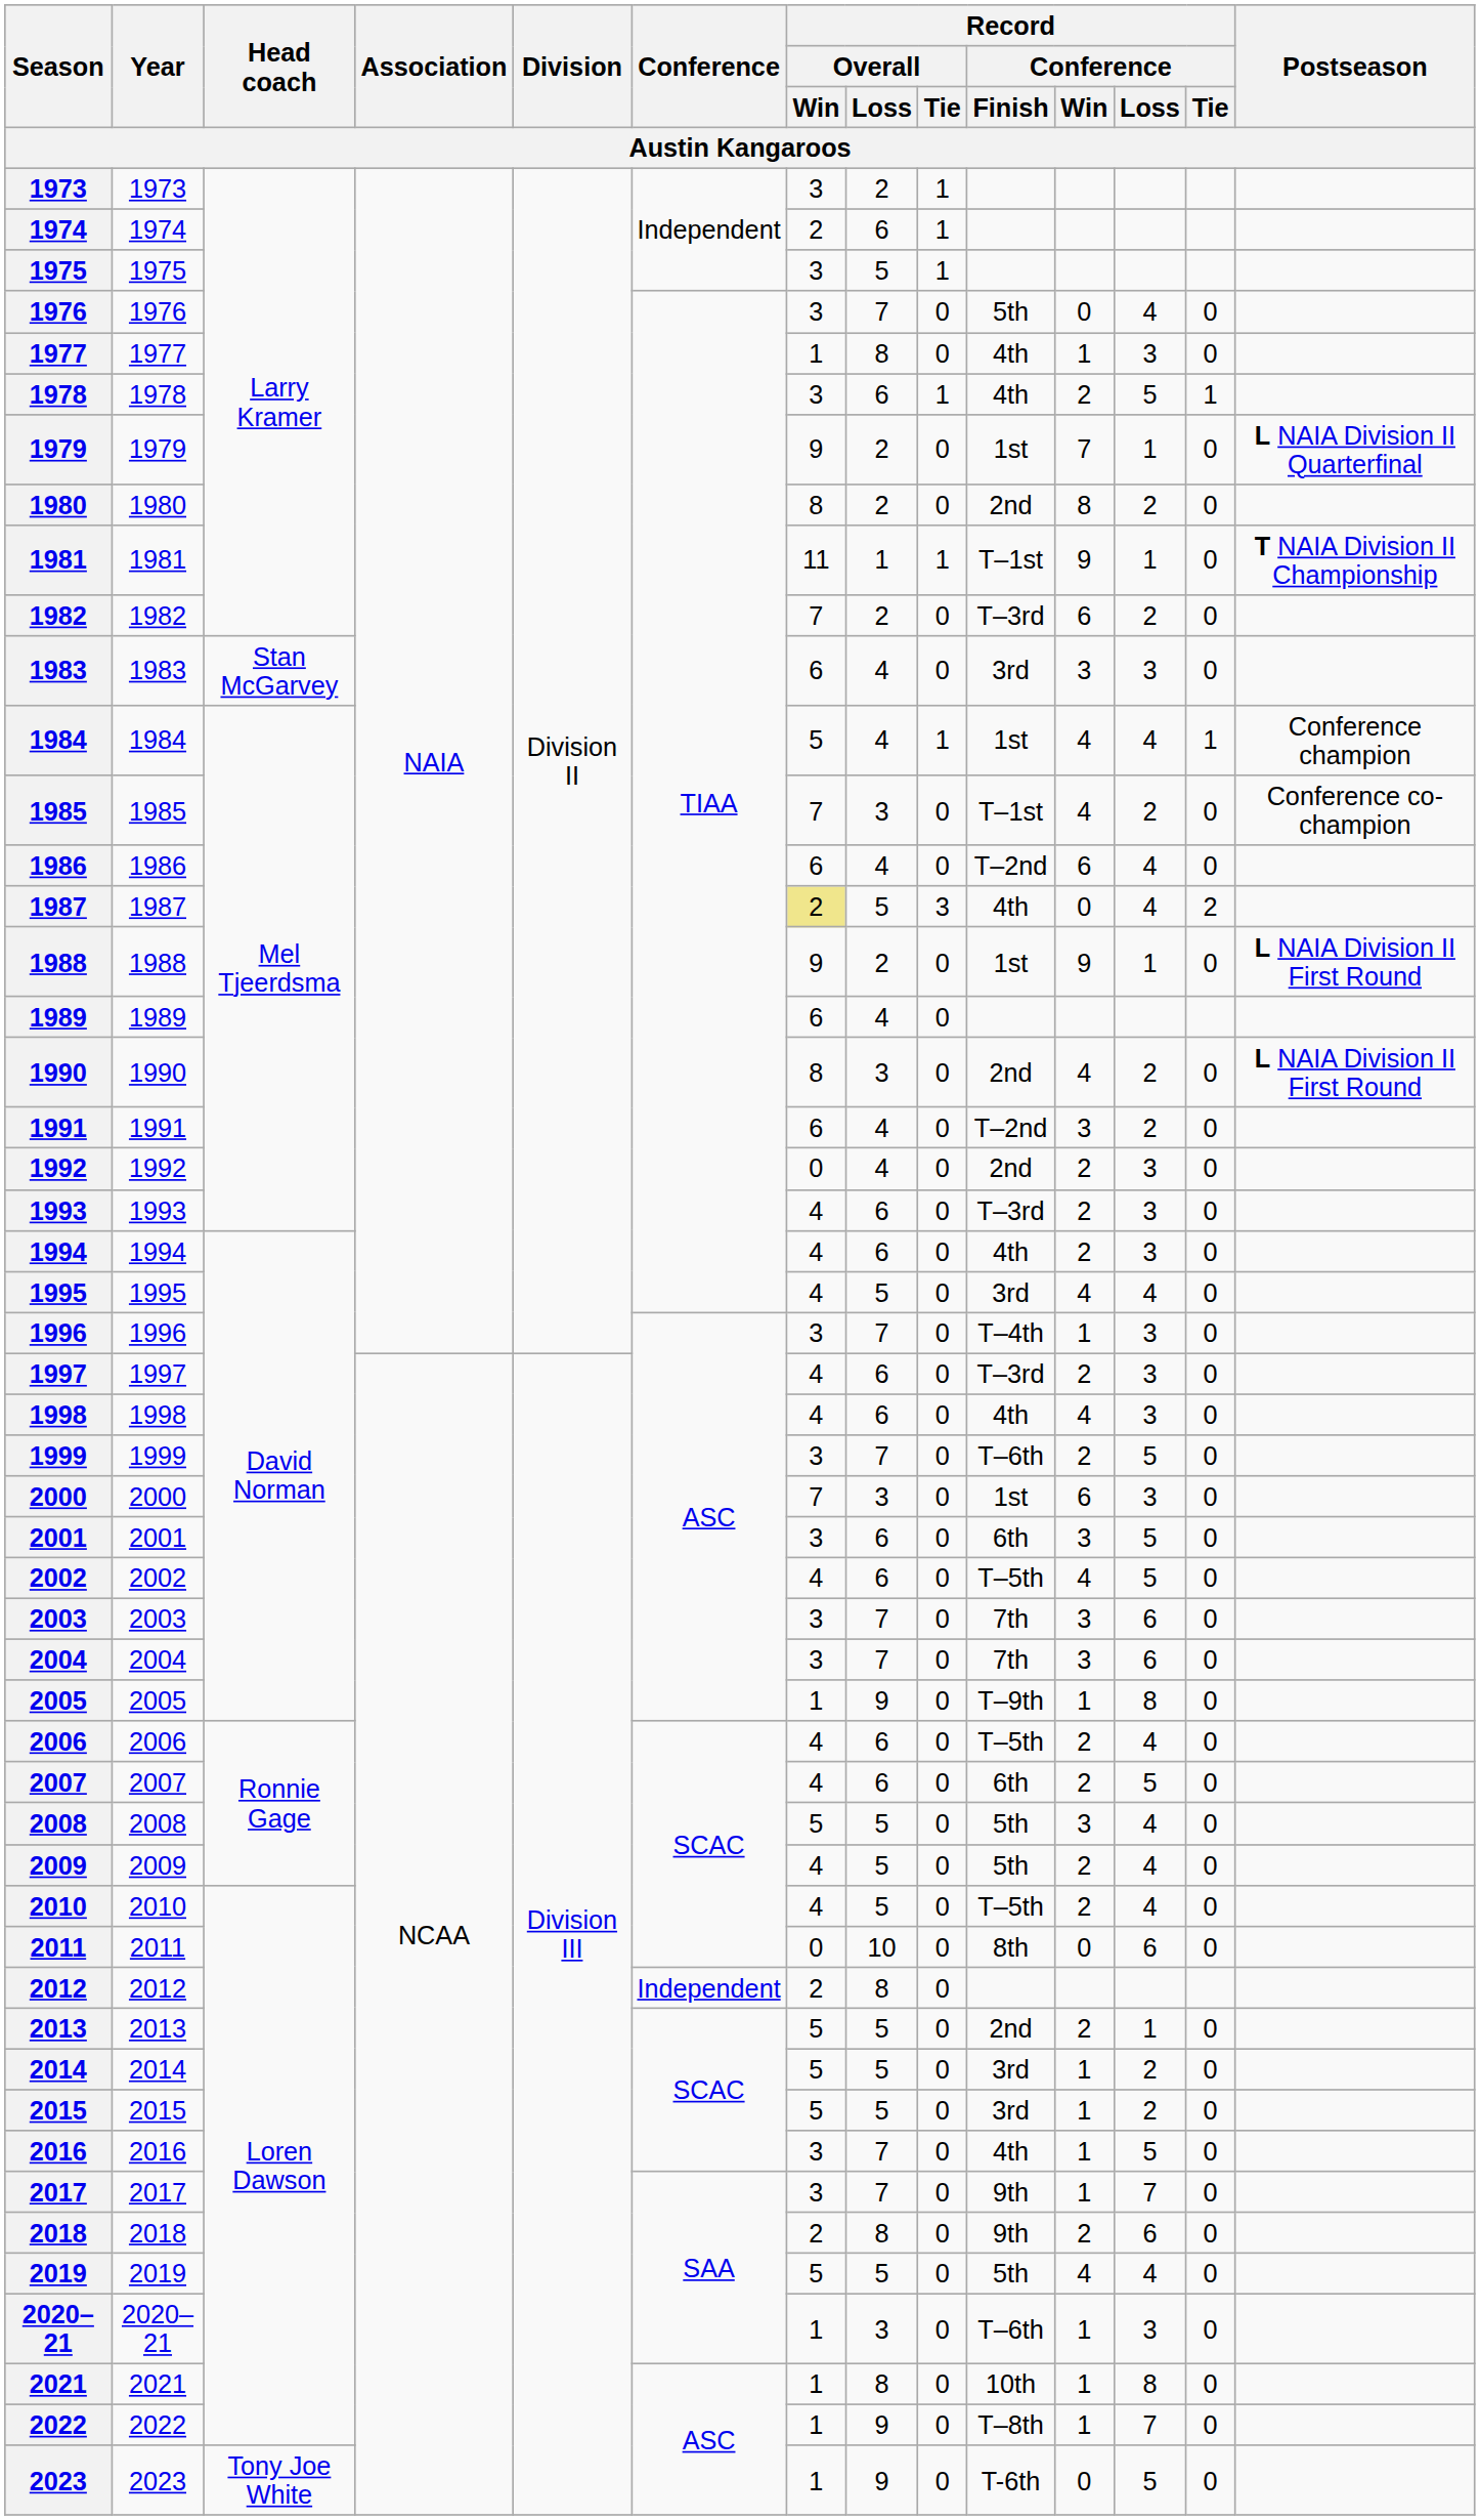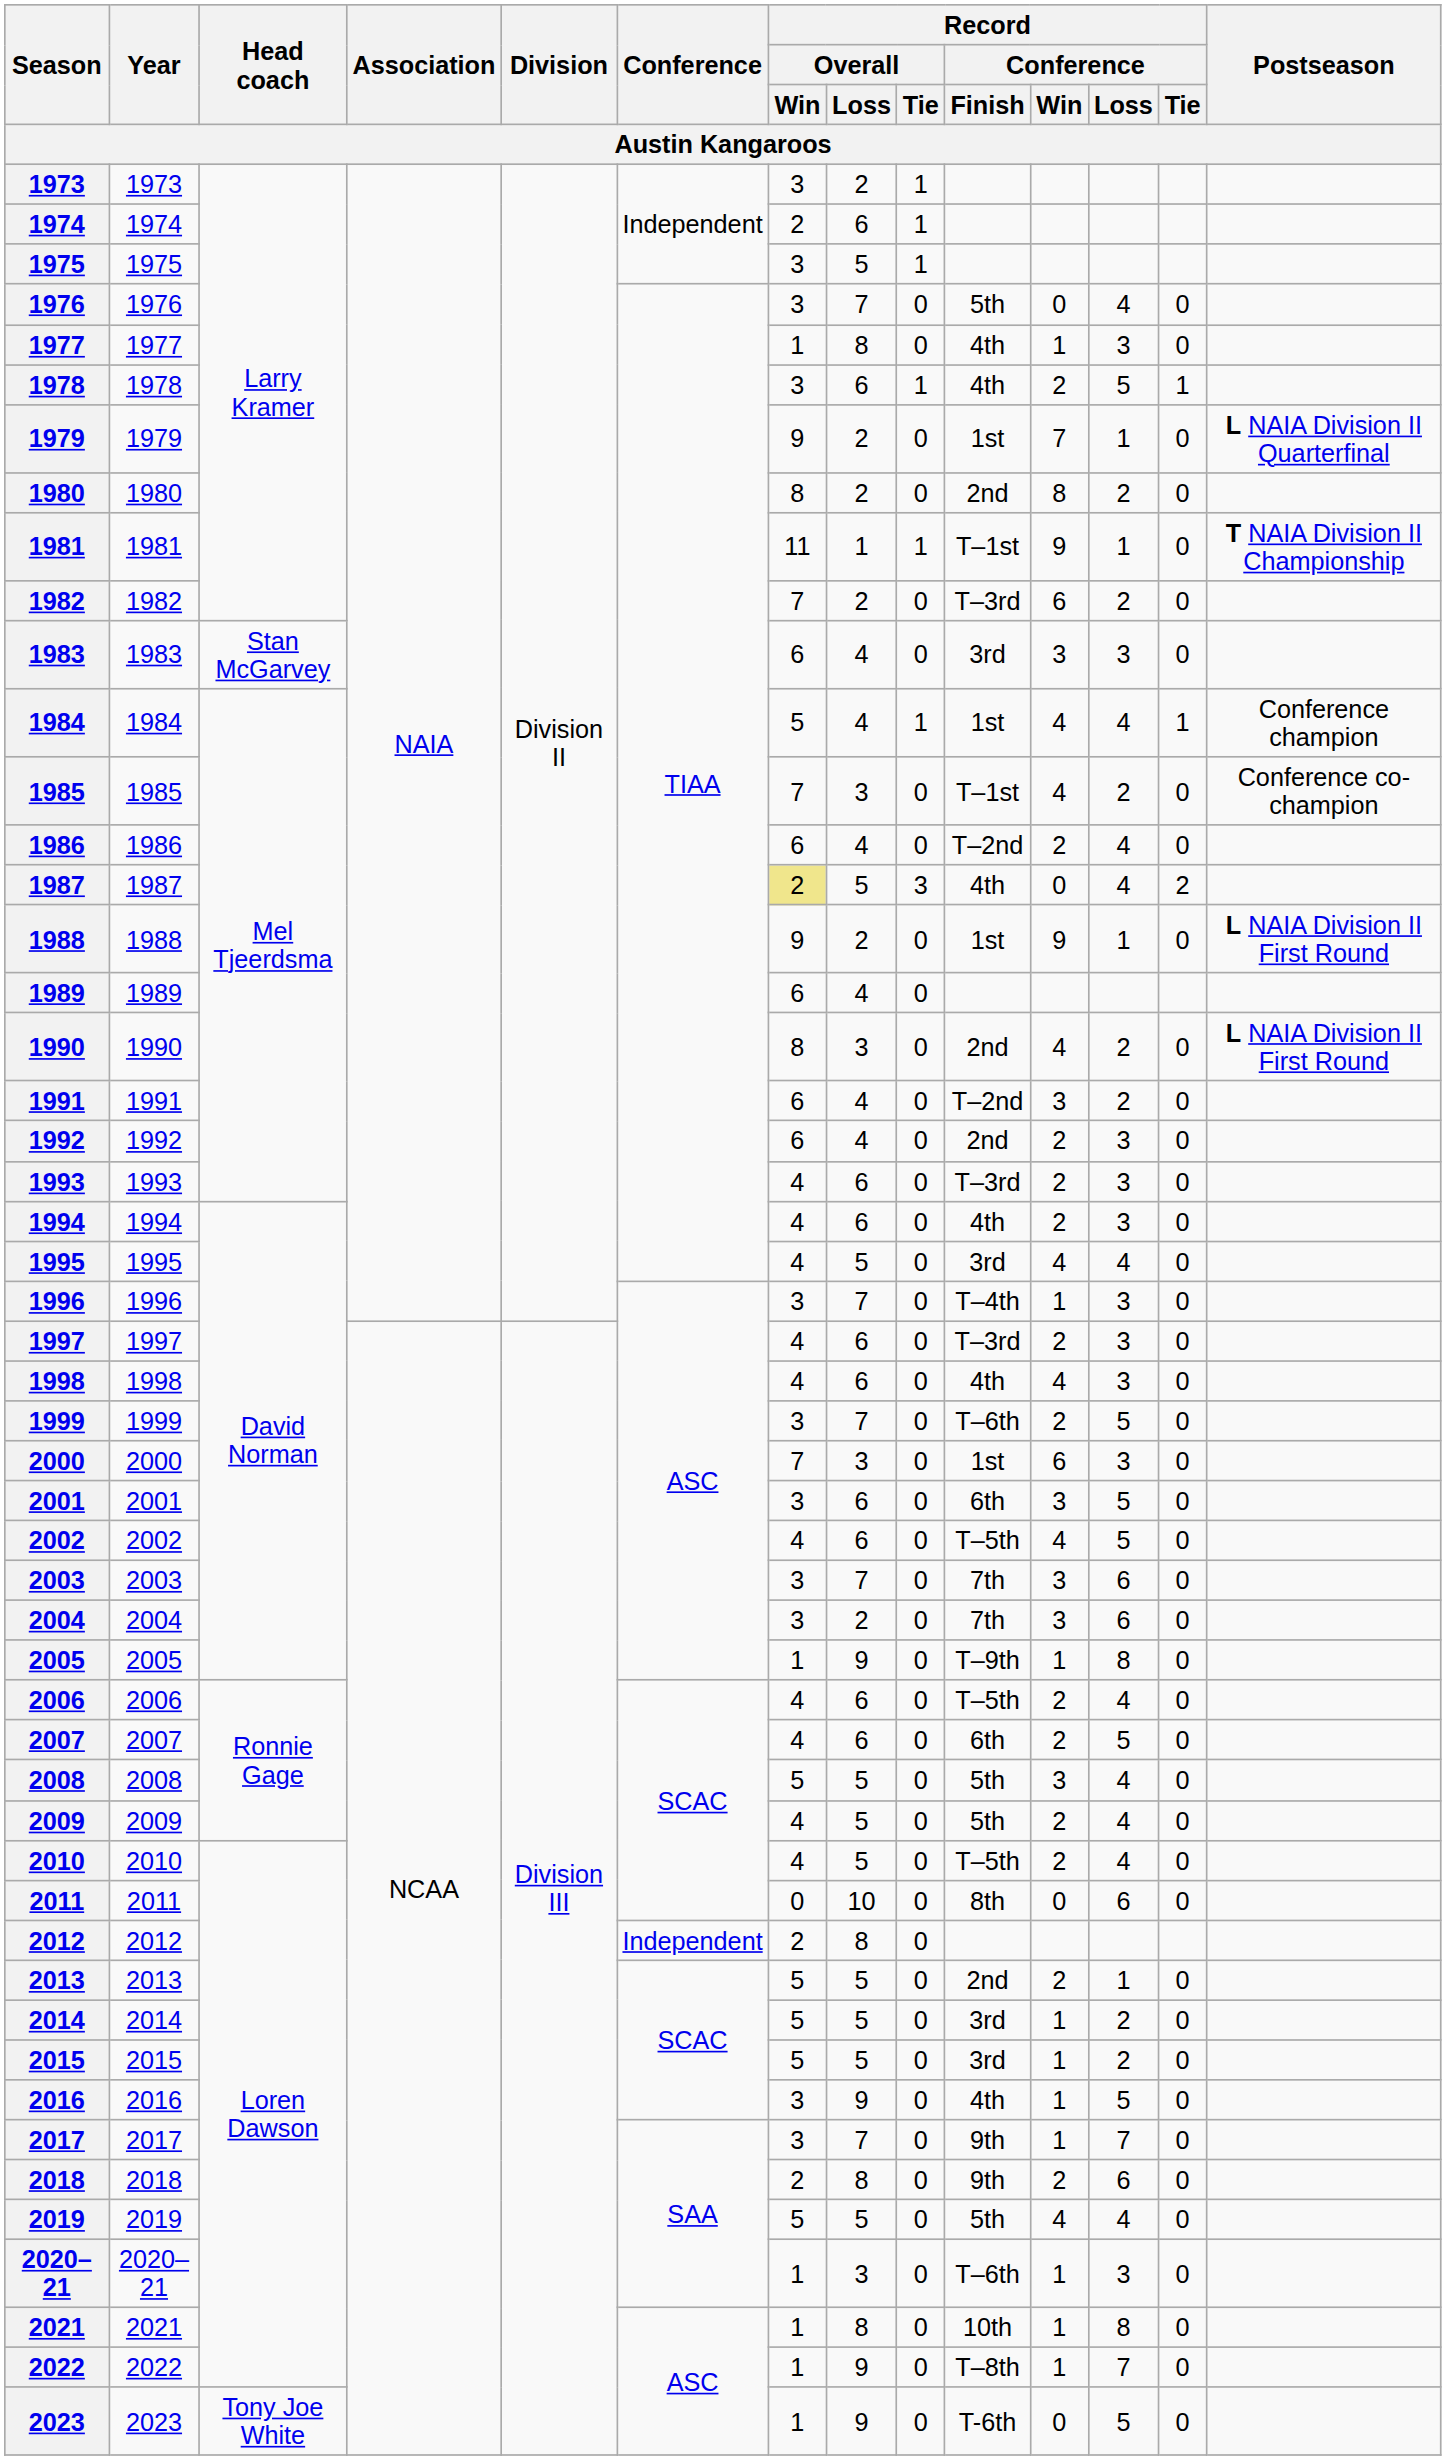row 18 | Record / Conference / Win: 6 -> 2
row 24 | Record / Overall / Win: 0 -> 6
row 36 | Record / Overall / Loss: 7 -> 2
row 48 | Record / Overall / Loss: 7 -> 9
